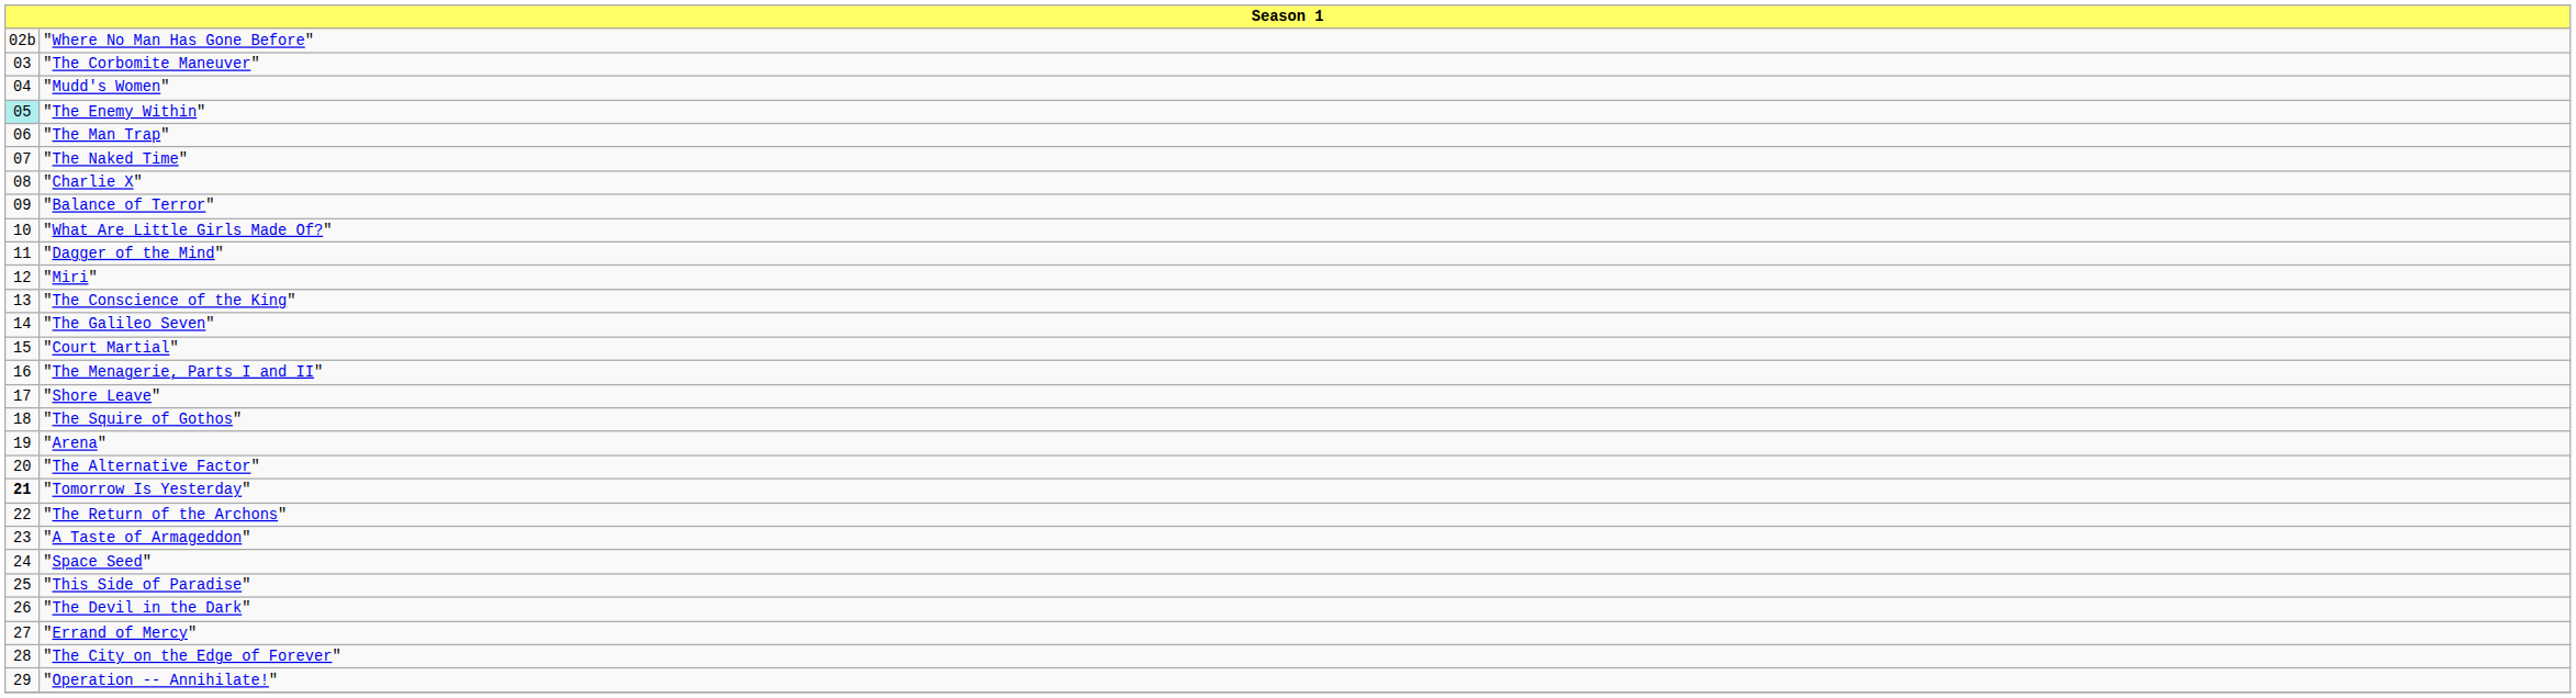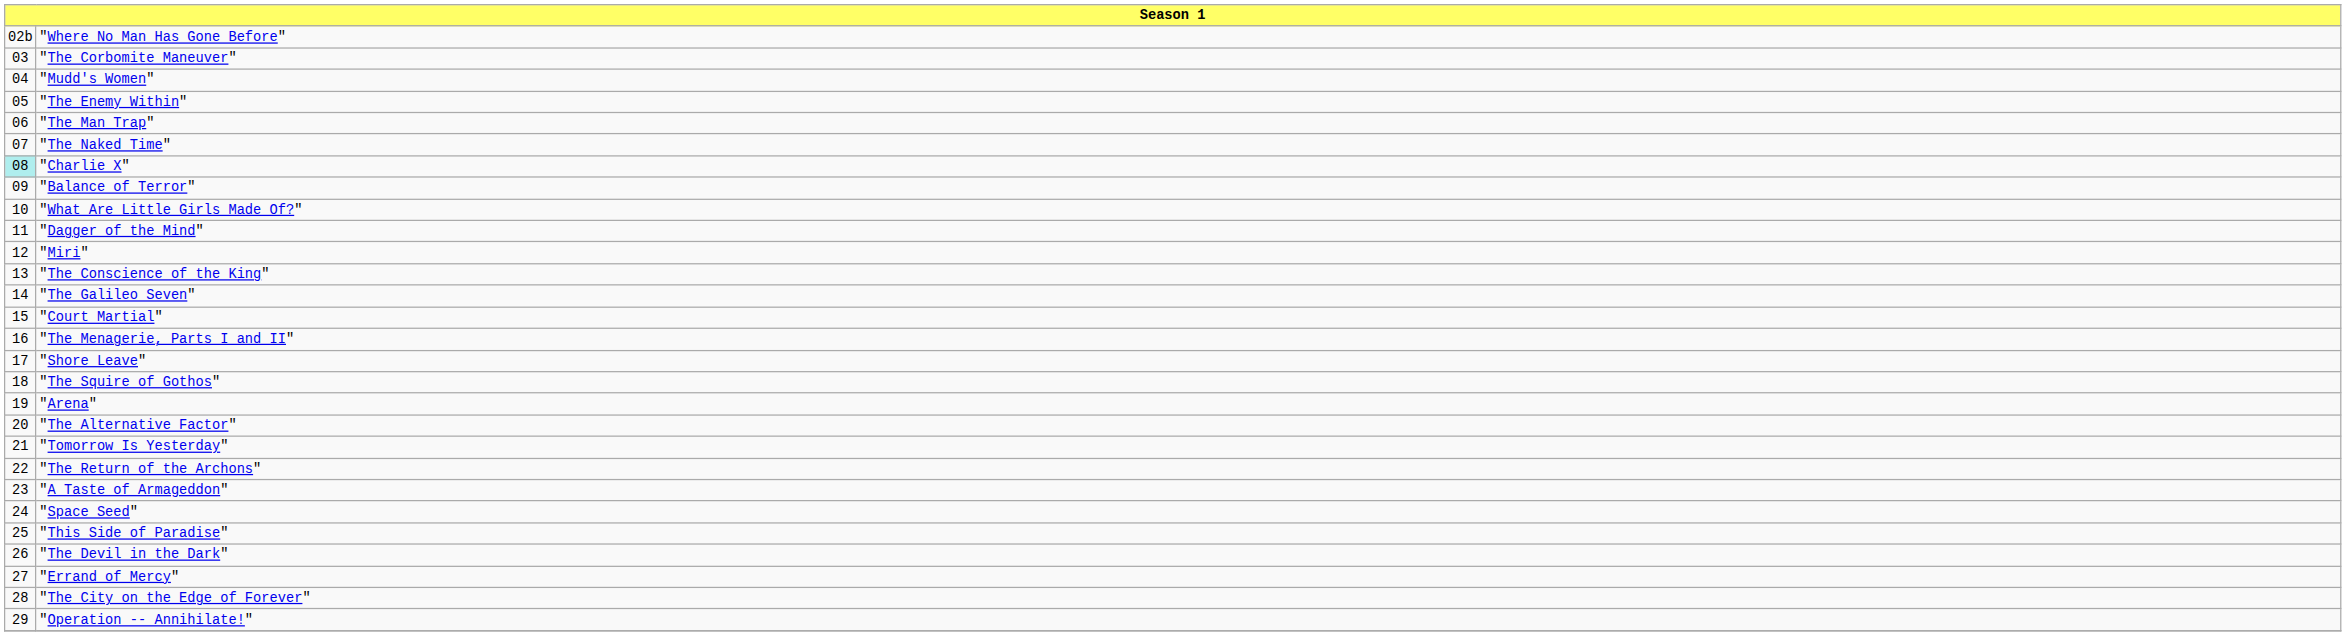"The Enemy Within" | column 1: paleturquoise background -> no background
"Charlie X" | column 1: no background -> paleturquoise background
"Tomorrow Is Yesterday" | column 1: bold -> normal
